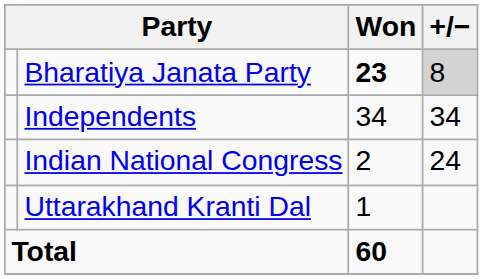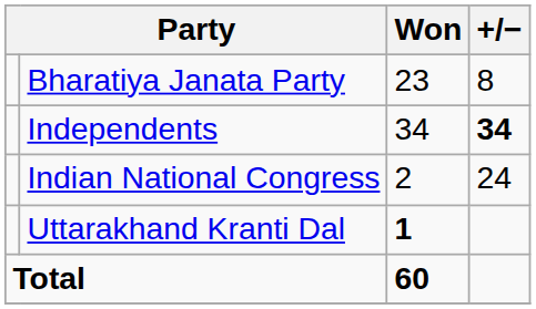Bharatiya Janata Party | Won: bold -> normal
Bharatiya Janata Party | +/−: lightgrey background -> no background
Independents | +/−: normal -> bold
Uttarakhand Kranti Dal | Won: normal -> bold
